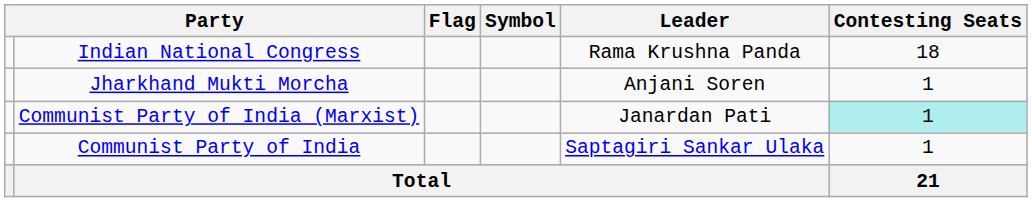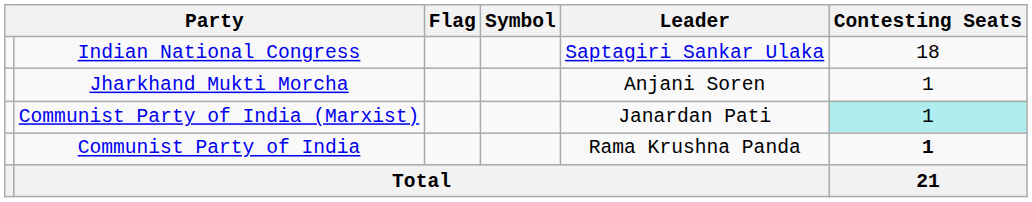Indian National Congress | Leader: Rama Krushna Panda -> Saptagiri Sankar Ulaka
Communist Party of India | Leader: Saptagiri Sankar Ulaka -> Rama Krushna Panda
Communist Party of India | Contesting Seats: normal -> bold
